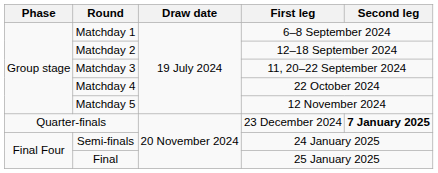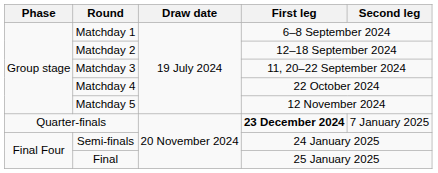Quarter-finals | First leg: normal -> bold
Quarter-finals | Second leg: bold -> normal
